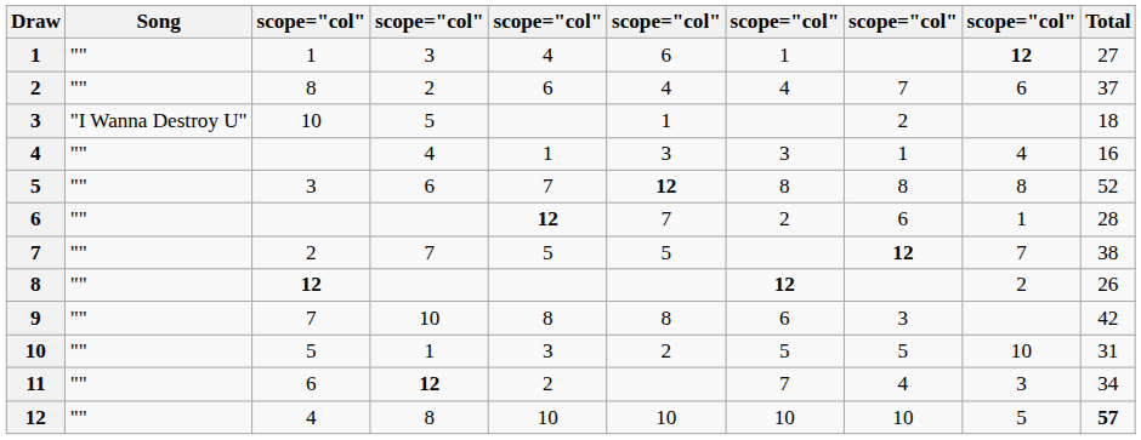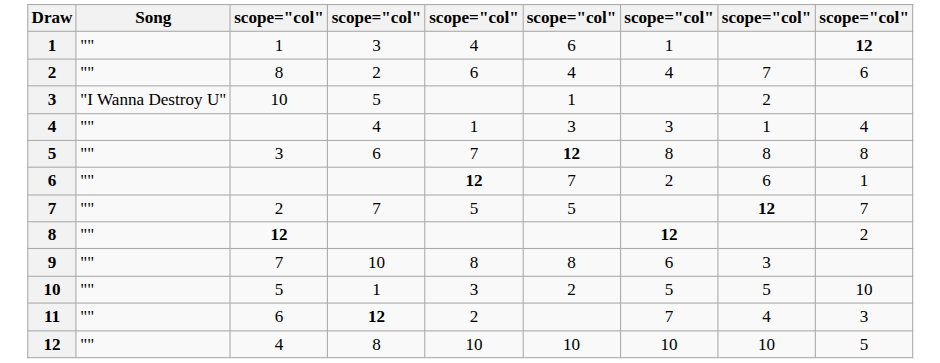- column: Total | 27 | 37 | 18 | 16 | 52 | 28 | 38 | 26 | 42 | 31 | 34 | 57
